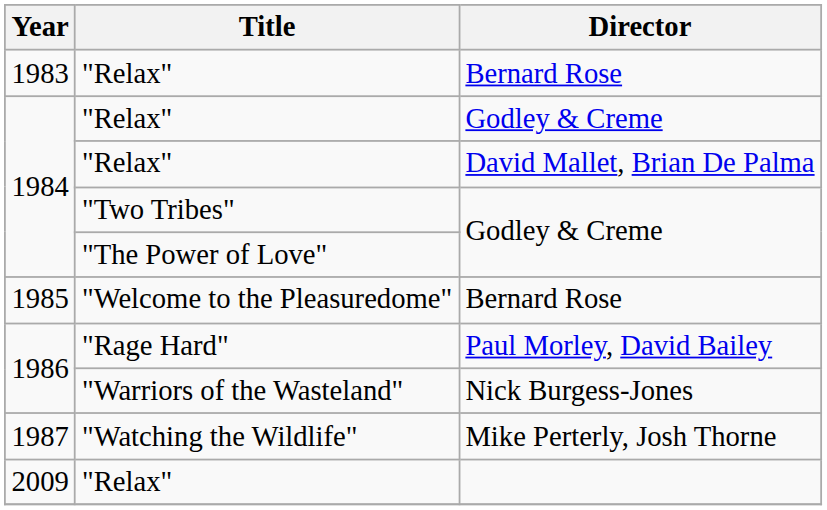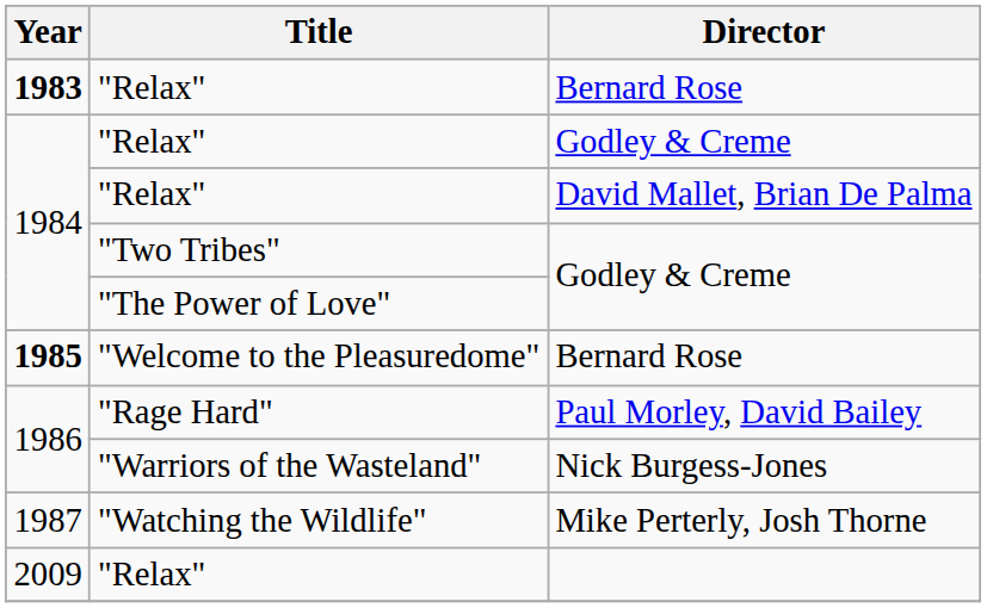"Relax" / Bernard Rose | Year: normal -> bold
"Welcome to the Pleasuredome" | Year: normal -> bold
